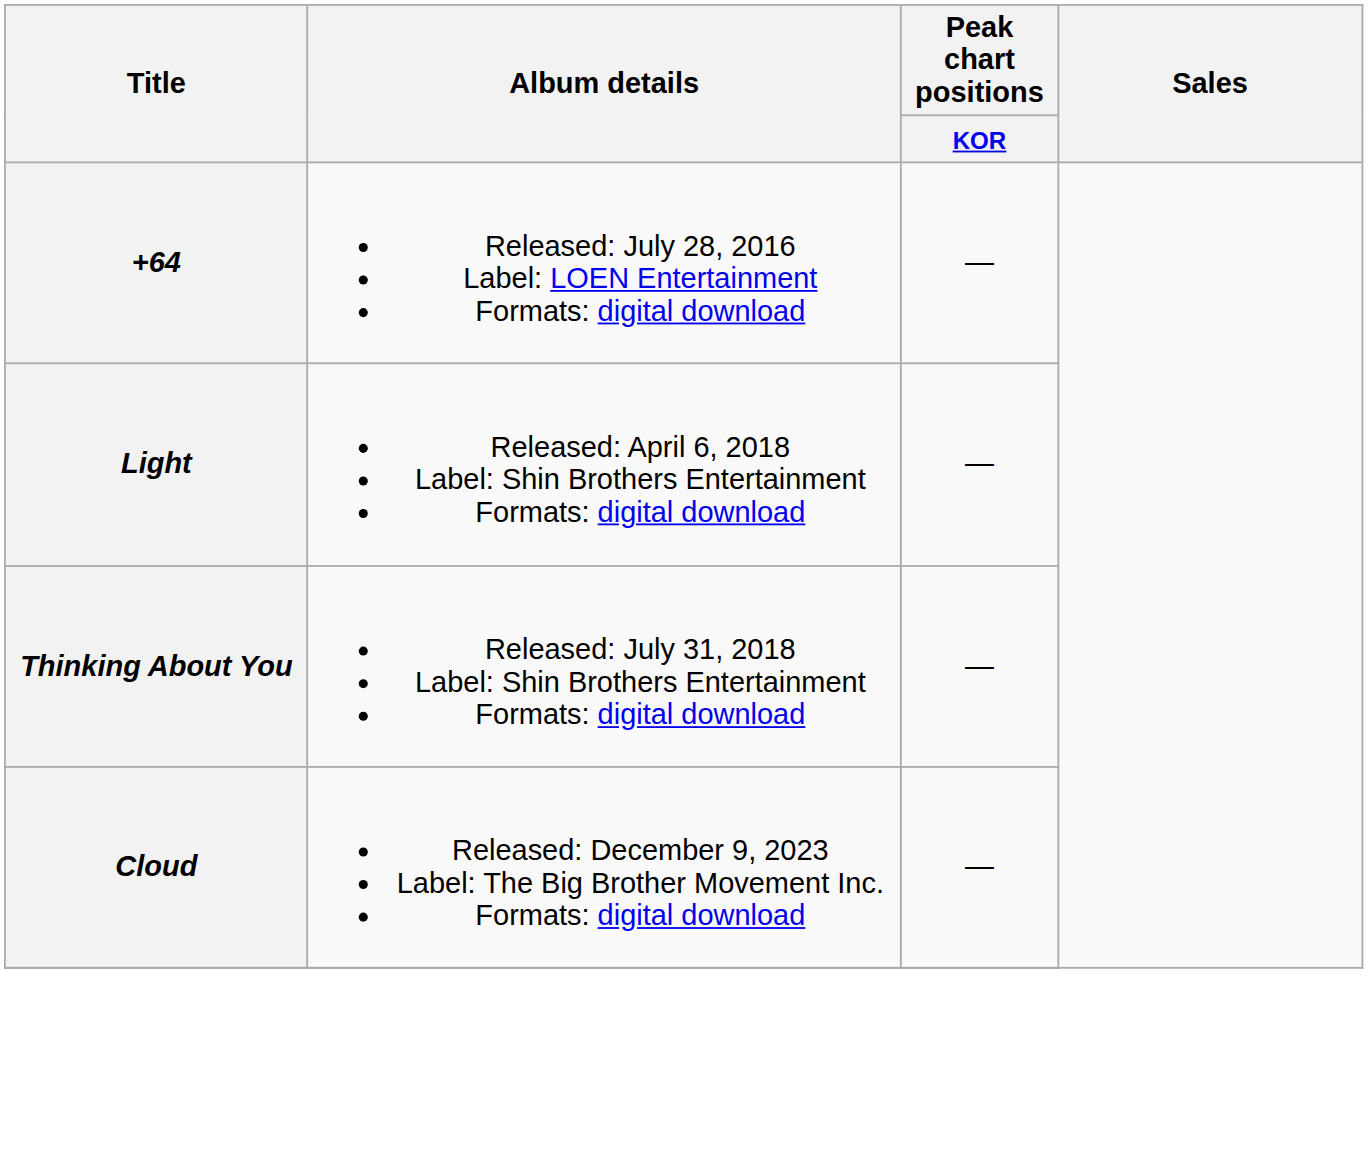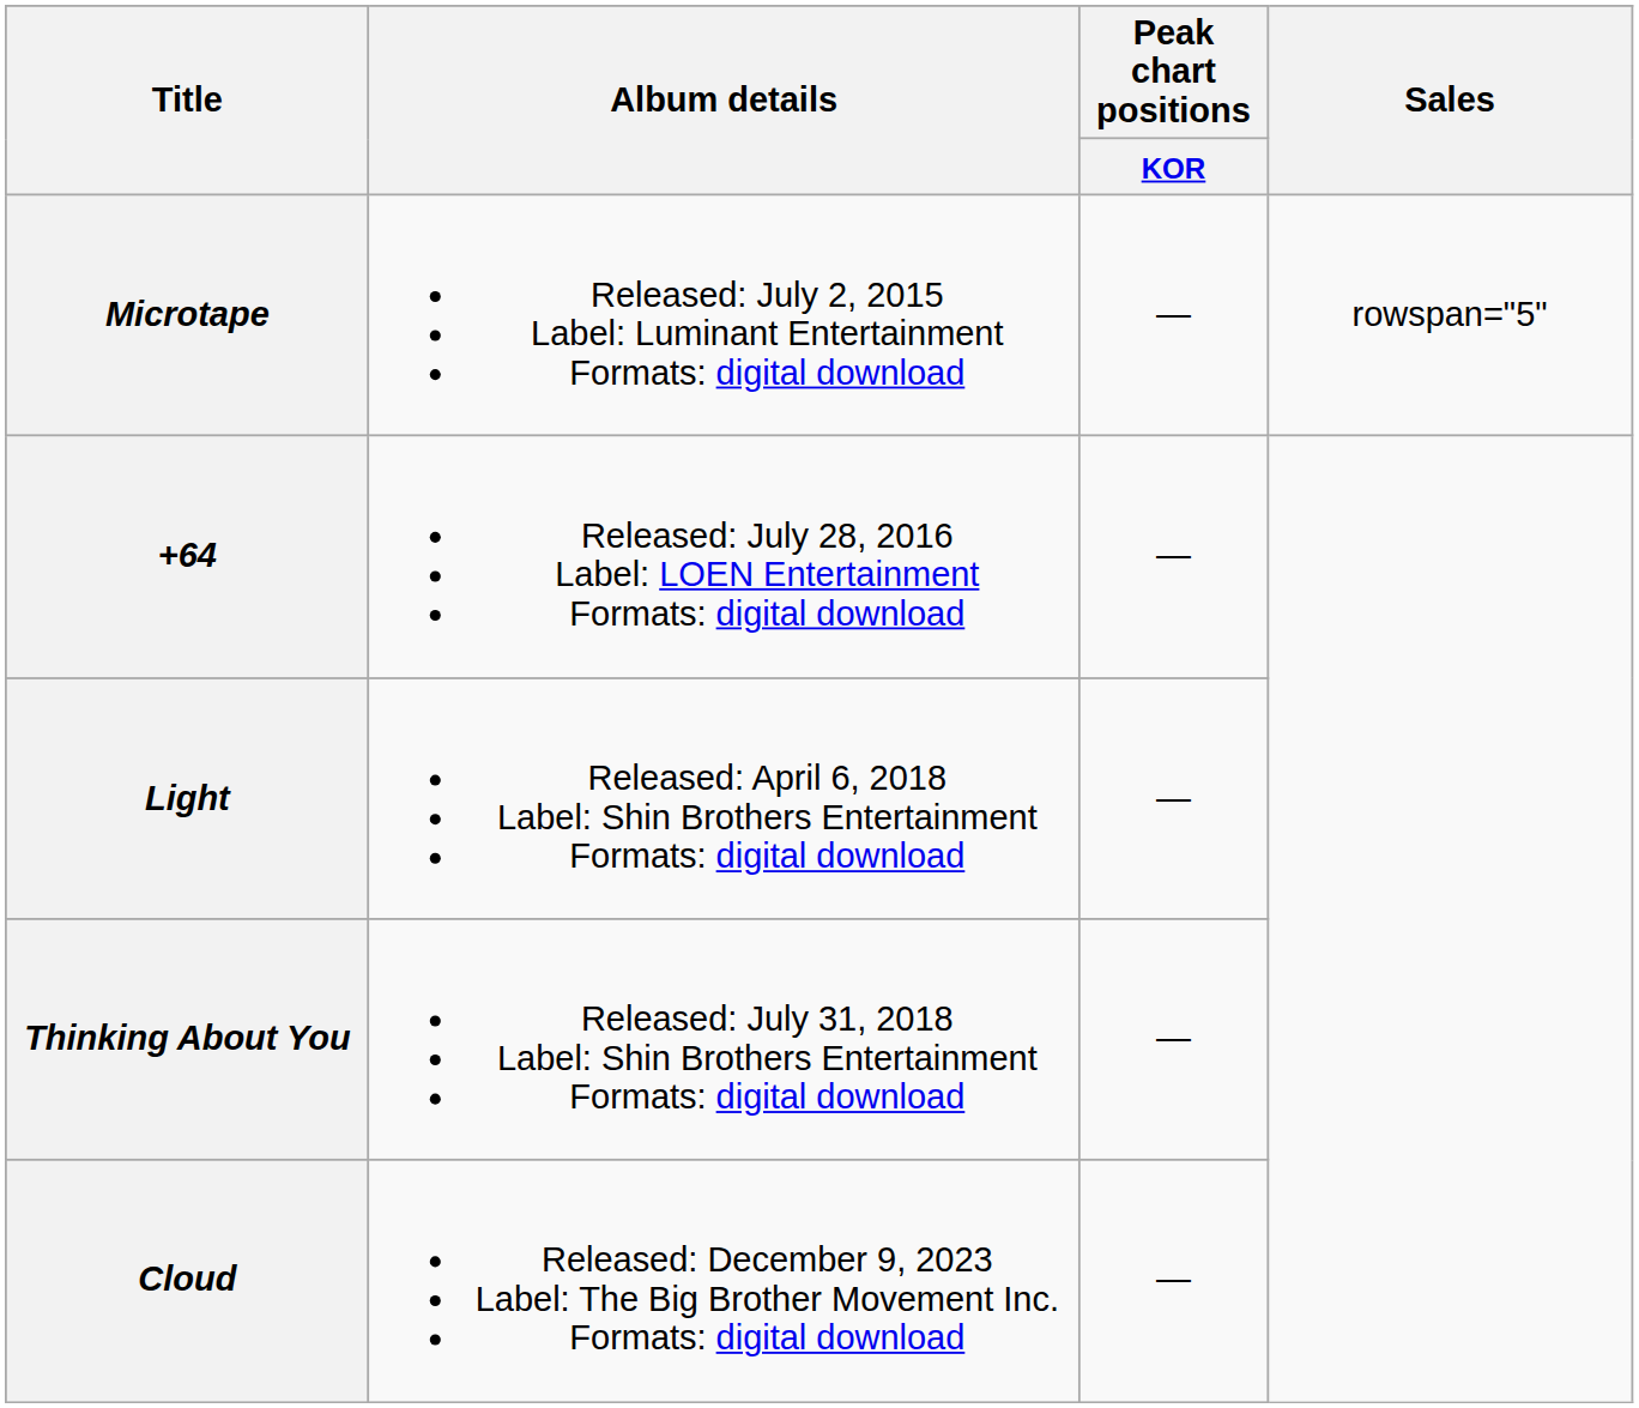+ row: Microtape | Released: July 2, 2015 Label: Luminant Entertainment Formats: digital download | — | rowspan="5"
